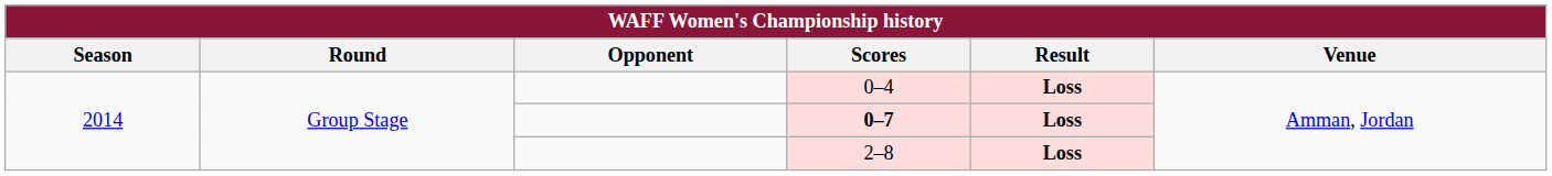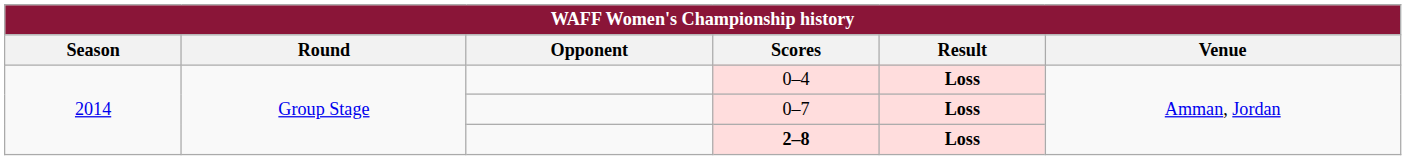0–7 | Scores: bold -> normal
2–8 | Scores: normal -> bold
